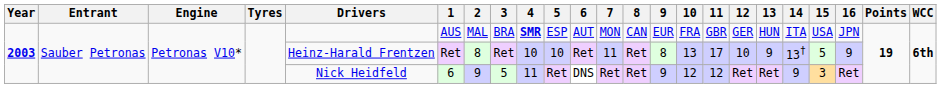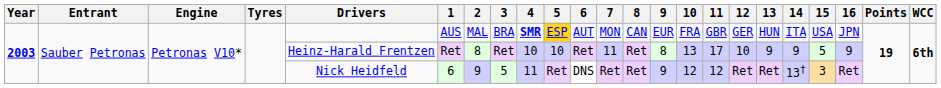row 2 | 5: no background -> gold background
row 3 | 14: 13† -> 9
row 4 | 14: 9 -> 13†
